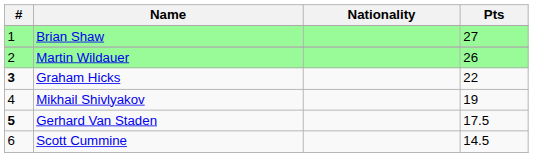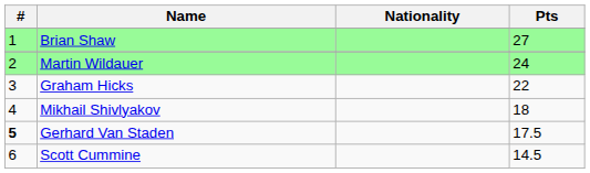Martin Wildauer | Pts: 26 -> 24
Graham Hicks | #: bold -> normal
Mikhail Shivlyakov | Pts: 19 -> 18
